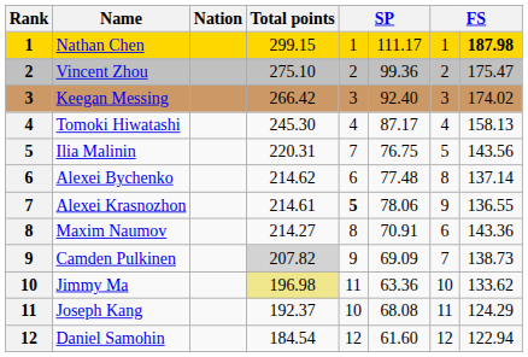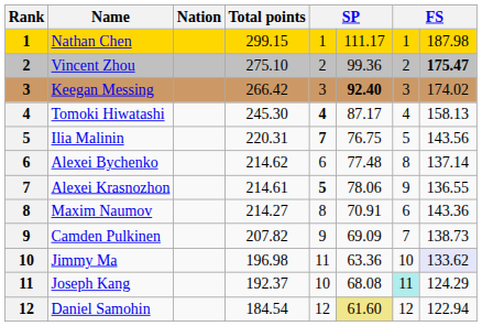Nathan Chen | column 8: bold -> normal
Vincent Zhou | column 8: normal -> bold
Keegan Messing | column 6: normal -> bold
Tomoki Hiwatashi | column 5: normal -> bold
Ilia Malinin | column 5: normal -> bold
Camden Pulkinen | Total points: lightgrey background -> no background
Jimmy Ma | Total points: khaki background -> no background
Jimmy Ma | column 8: no background -> lavender background
Joseph Kang | column 7: no background -> paleturquoise background
Daniel Samohin | column 6: no background -> khaki background
